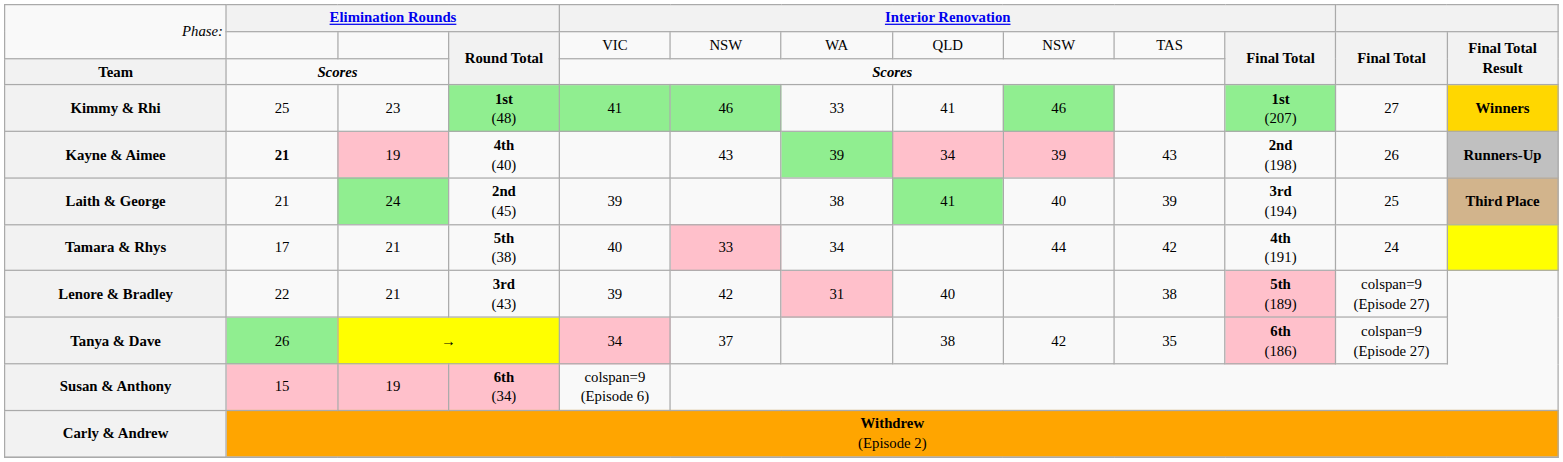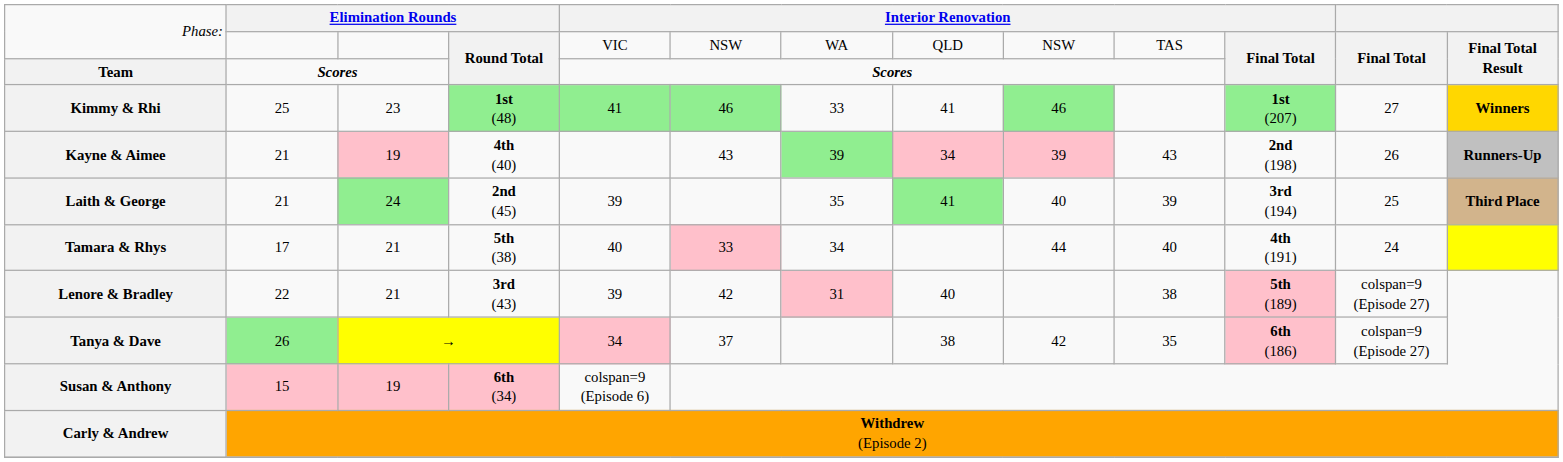Kayne & Aimee | column 2: bold -> normal
Laith & George | column 7: 38 -> 35
Tamara & Rhys | column 10: 42 -> 40
